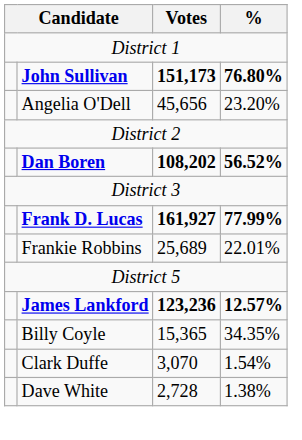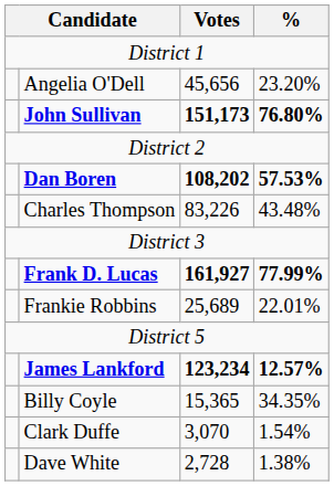rows swapped: John Sullivan <-> Angelia O'Dell
Dan Boren | %: 56.52% -> 57.53%
+ row: Charles Thompson | 83,226 | 43.48%
James Lankford | Votes: 123,236 -> 123,234
